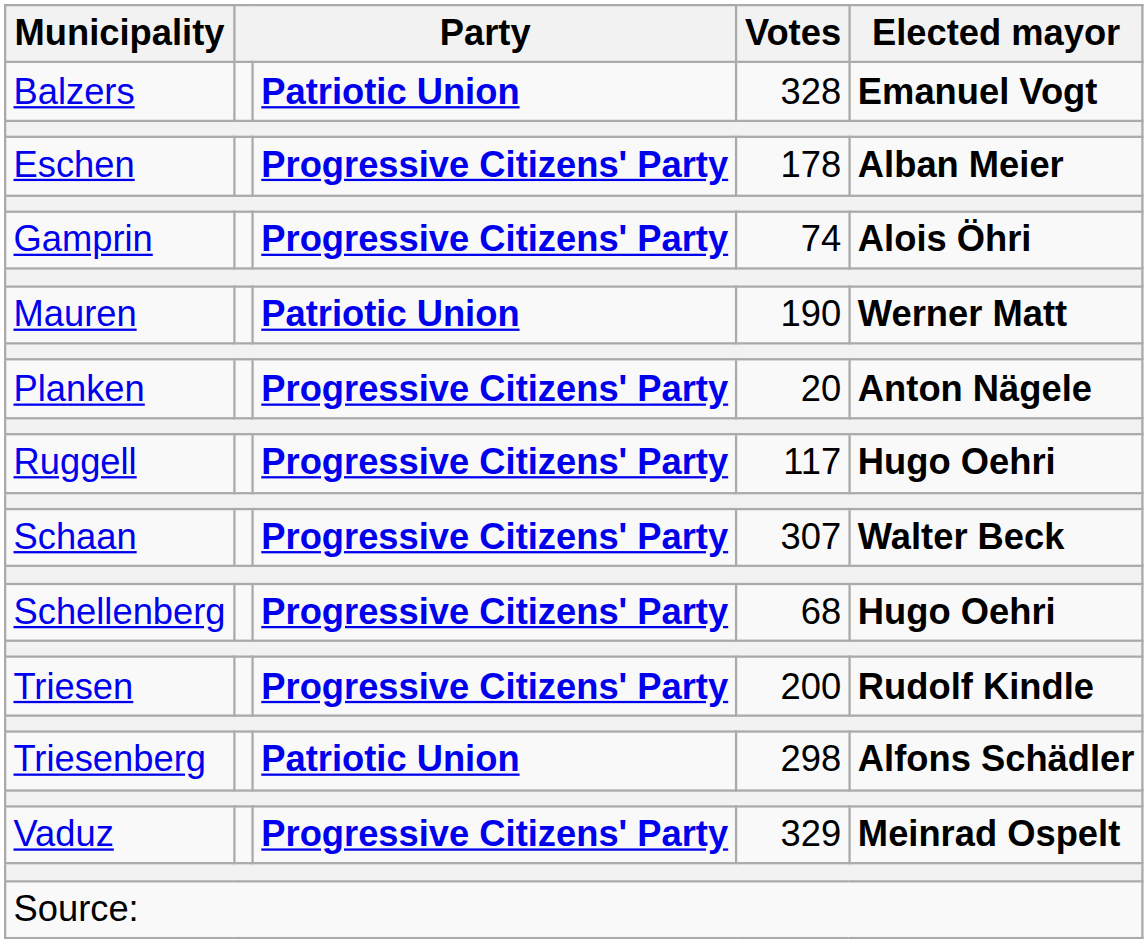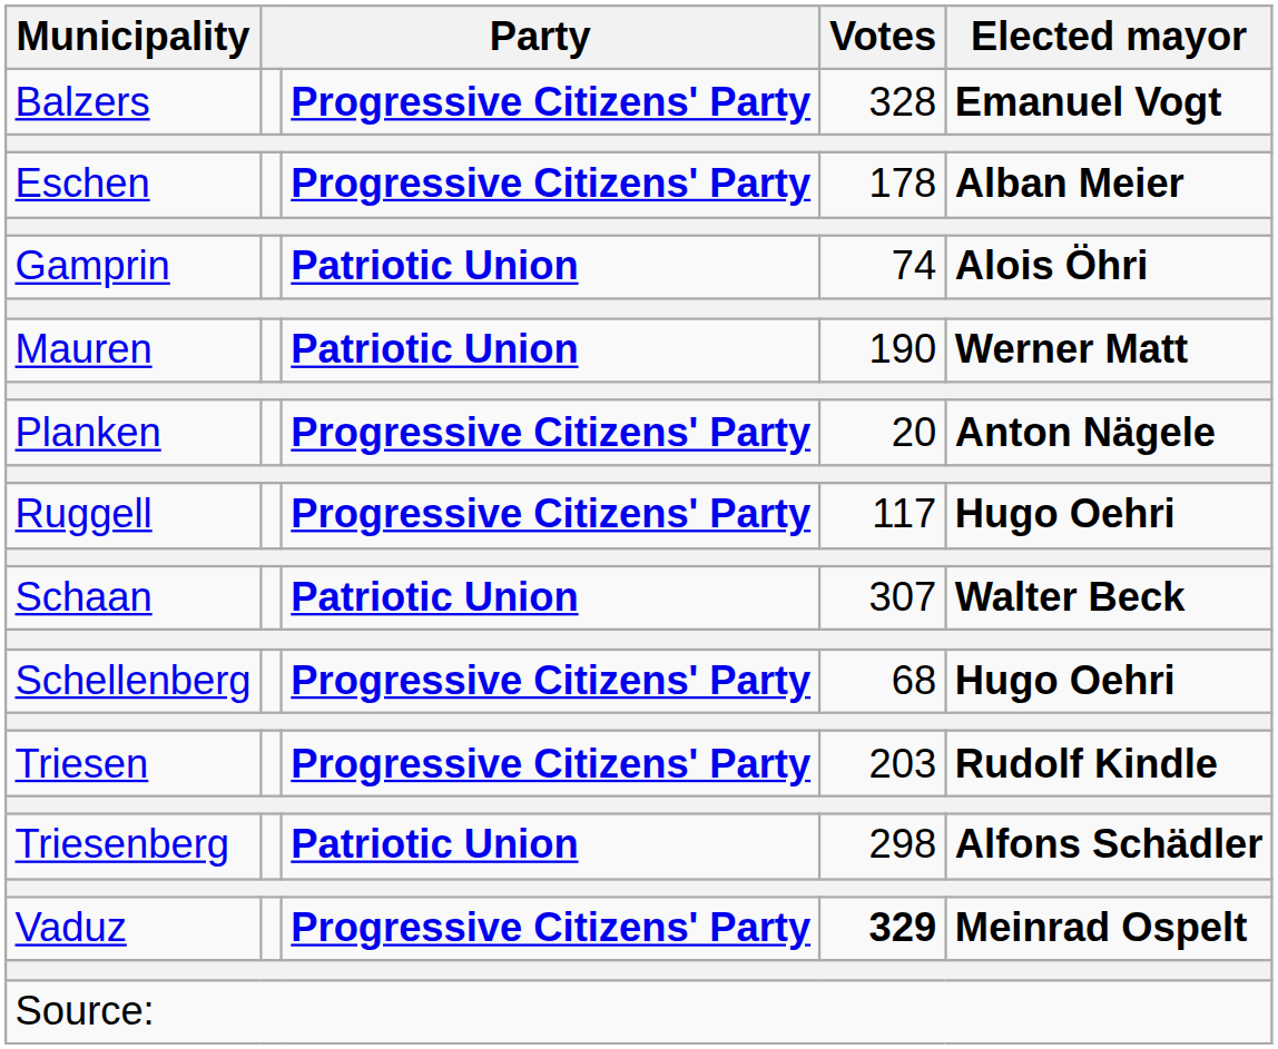Balzers | column 3: Patriotic Union -> Progressive Citizens' Party
Gamprin | column 3: Progressive Citizens' Party -> Patriotic Union
Schaan | column 3: Progressive Citizens' Party -> Patriotic Union
Triesen | Votes: 200 -> 203
Vaduz | Votes: normal -> bold
